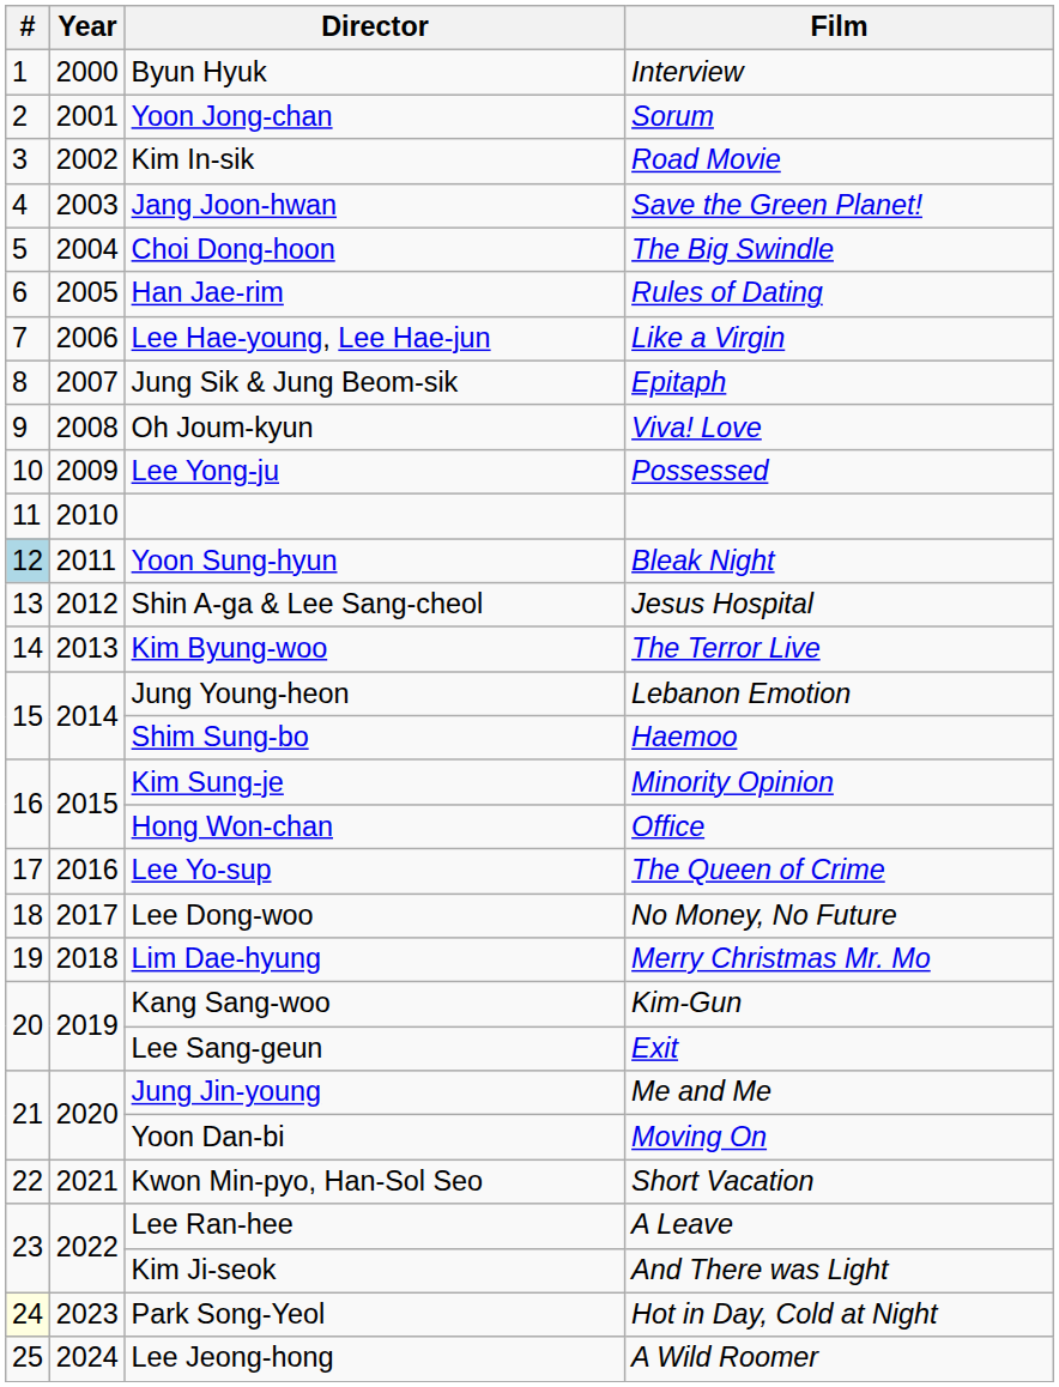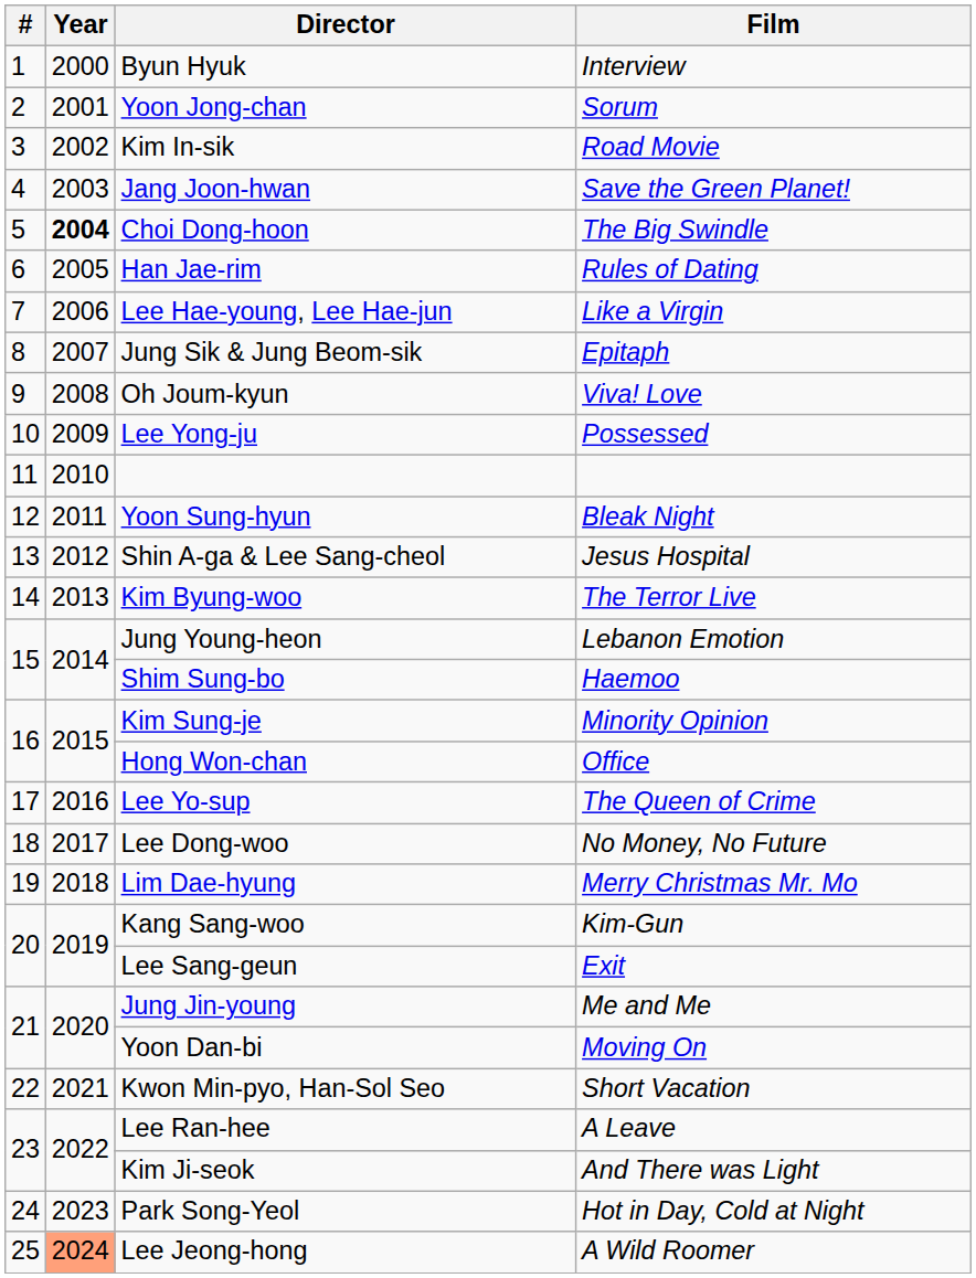Choi Dong-hoon | Year: normal -> bold
Yoon Sung-hyun | #: lightblue background -> no background
Park Song-Yeol | #: lightyellow background -> no background
Lee Jeong-hong | Year: no background -> lightsalmon background
